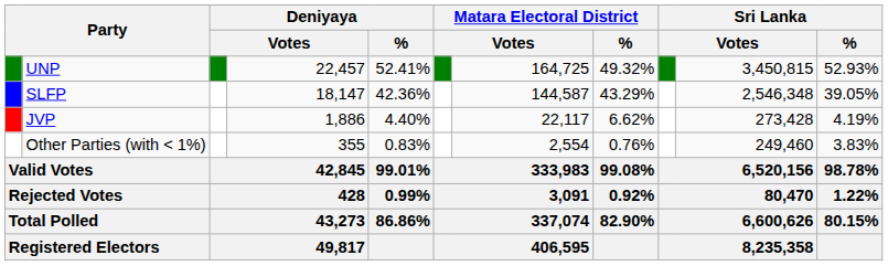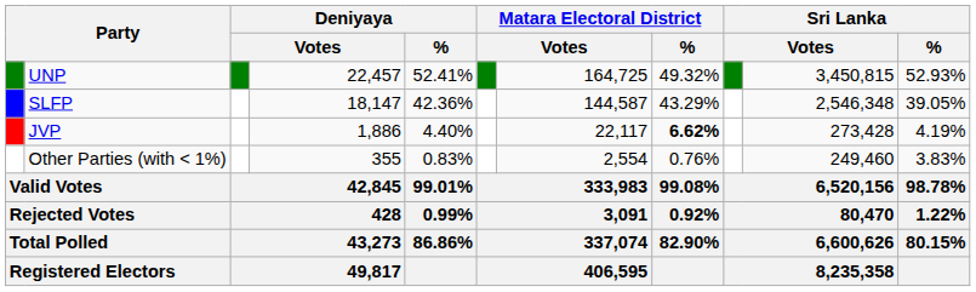JVP | Matara Electoral District / %: normal -> bold
